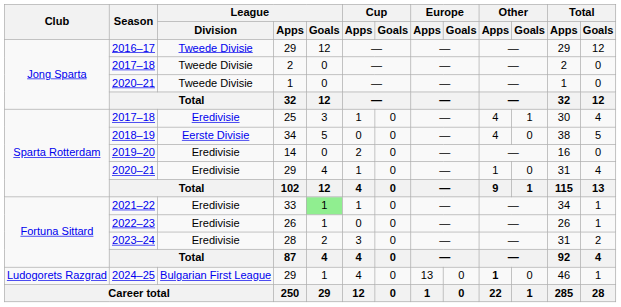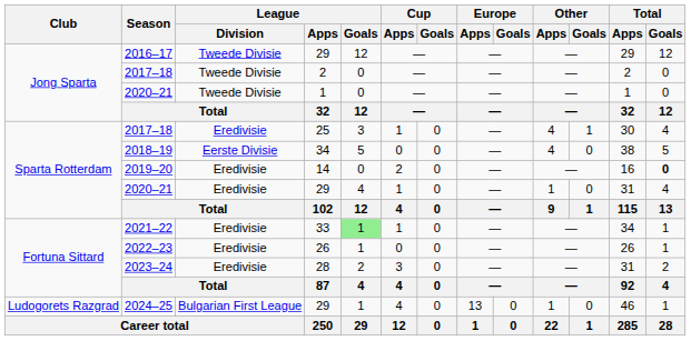2019–20 | Total / Goals: normal -> bold
2024–25 | Other / Apps: bold -> normal
